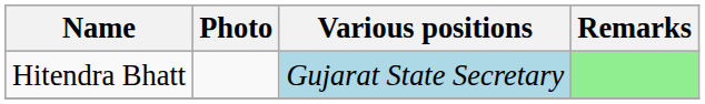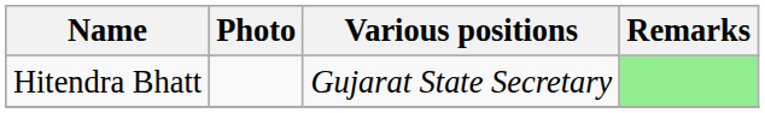Hitendra Bhatt | Various positions: lightblue background -> no background
